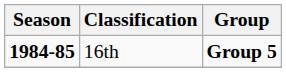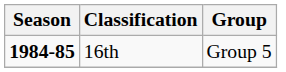16th | column 3: bold -> normal
